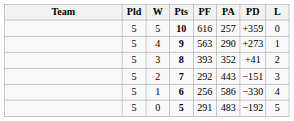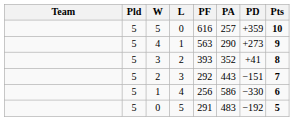columns swapped: L <-> Pts
